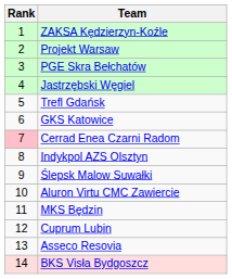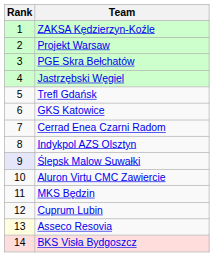Cerrad Enea Czarni Radom | Rank: pink background -> no background
Ślepsk Malow Suwałki | Rank: no background -> lavender background
Asseco Resovia | Rank: no background -> lightyellow background
